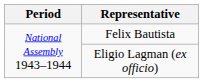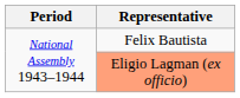Eligio Lagman (ex officio) | Representative: no background -> lightsalmon background
